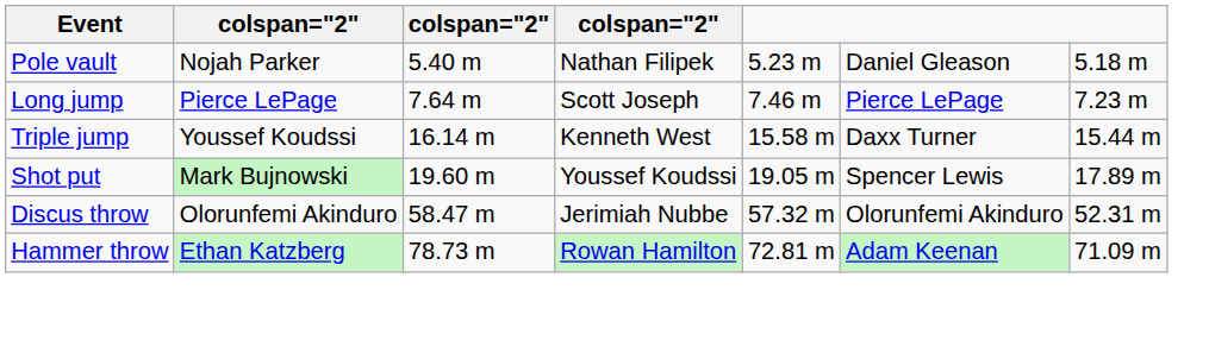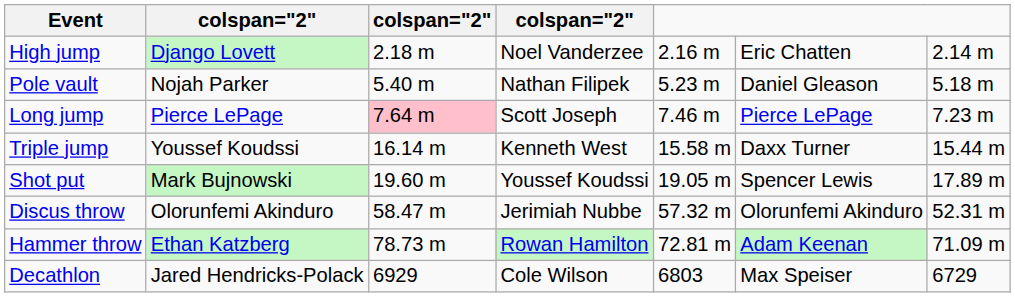+ row: High jump | Django Lovett | 2.18 m | Noel Vanderzee | 2.16 m | Eric Chatten | 2.14 m
Long jump | column 3: no background -> pink background
+ row: Decathlon | Jared Hendricks-Polack | 6929 | Cole Wilson | 6803 | Max Speiser | 6729
